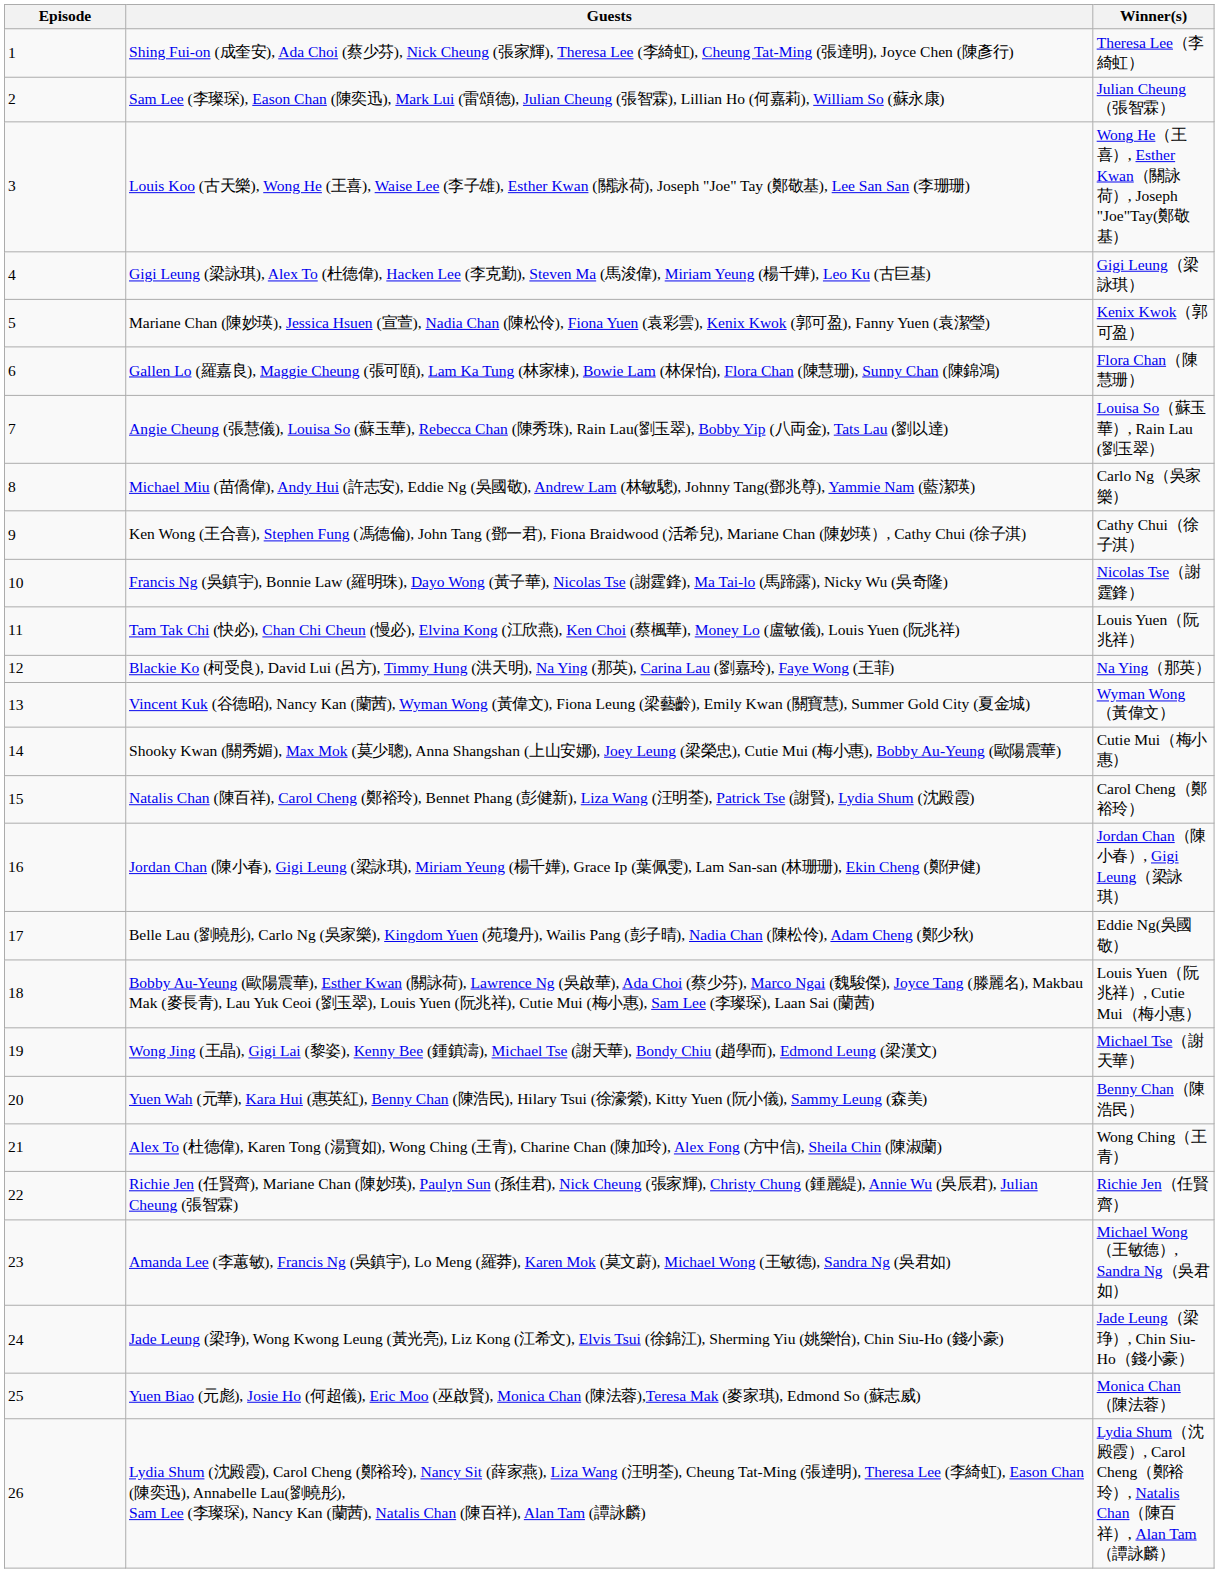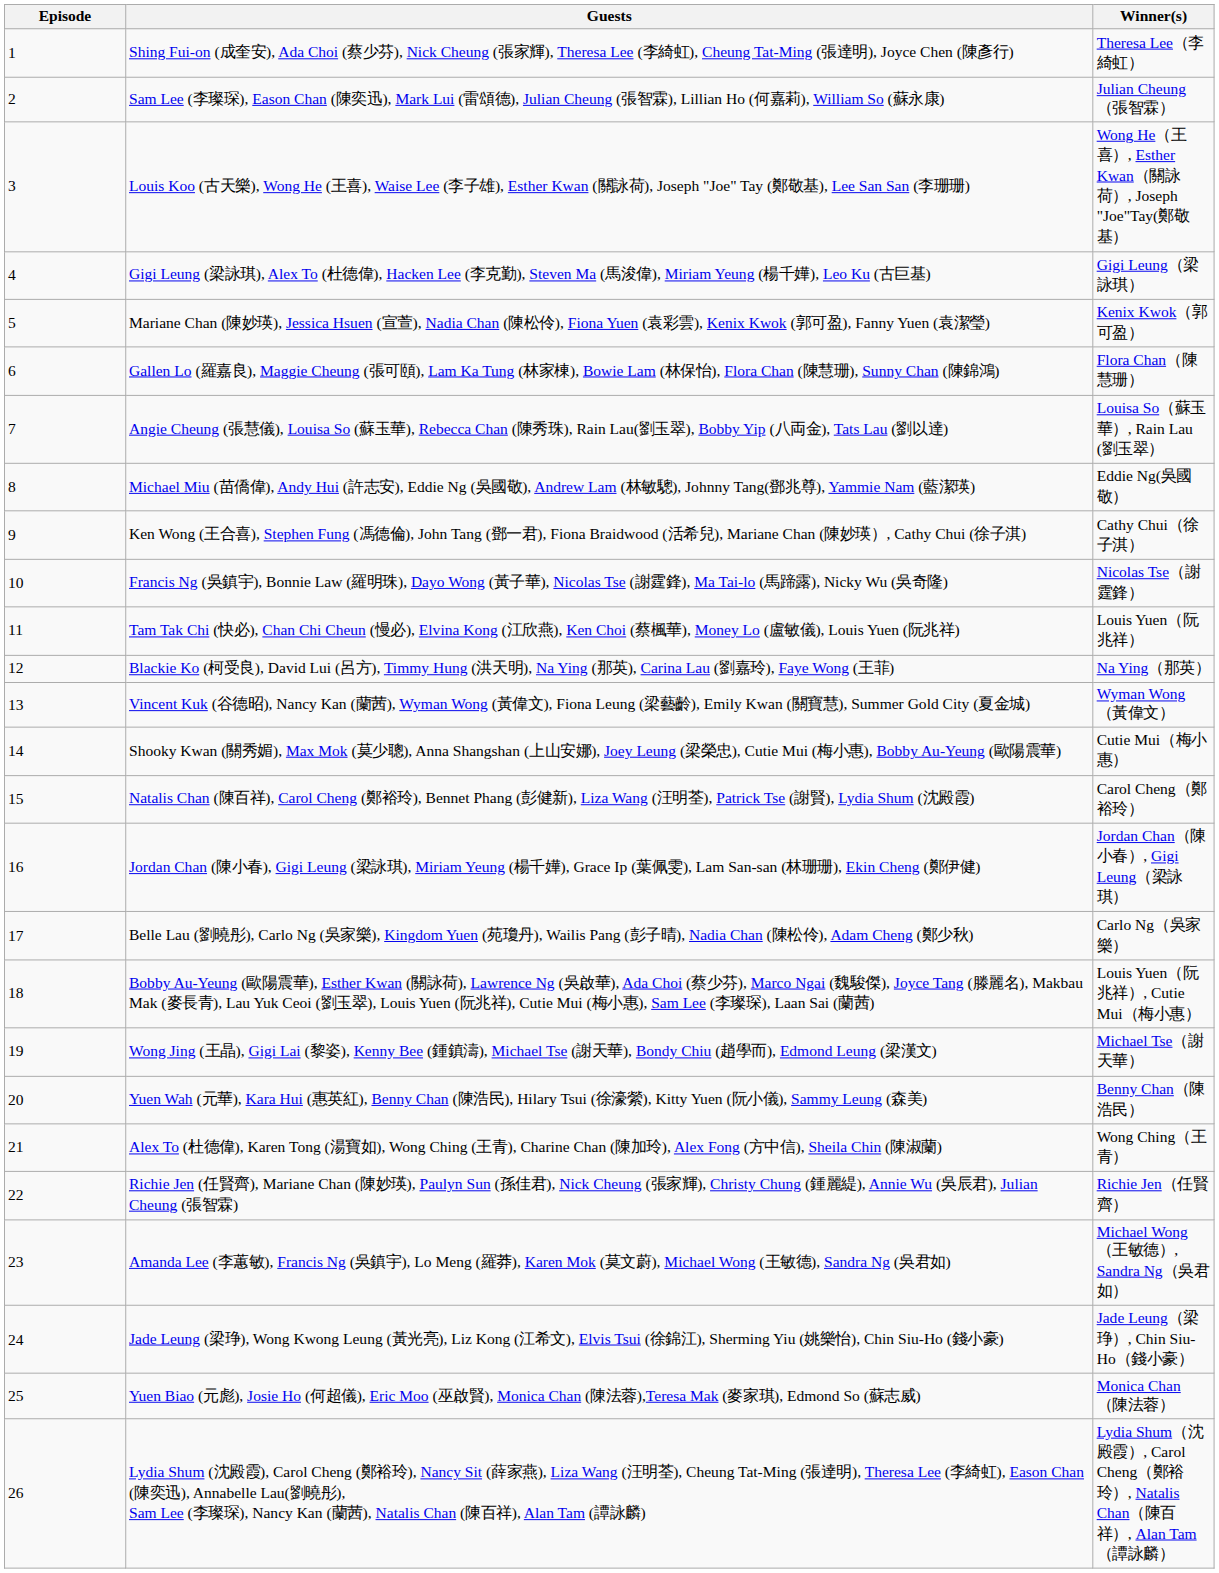row 9 | Winner(s): Carlo Ng（吳家樂） -> Eddie Ng(吳國敬）
row 18 | Winner(s): Eddie Ng(吳國敬） -> Carlo Ng（吳家樂）
